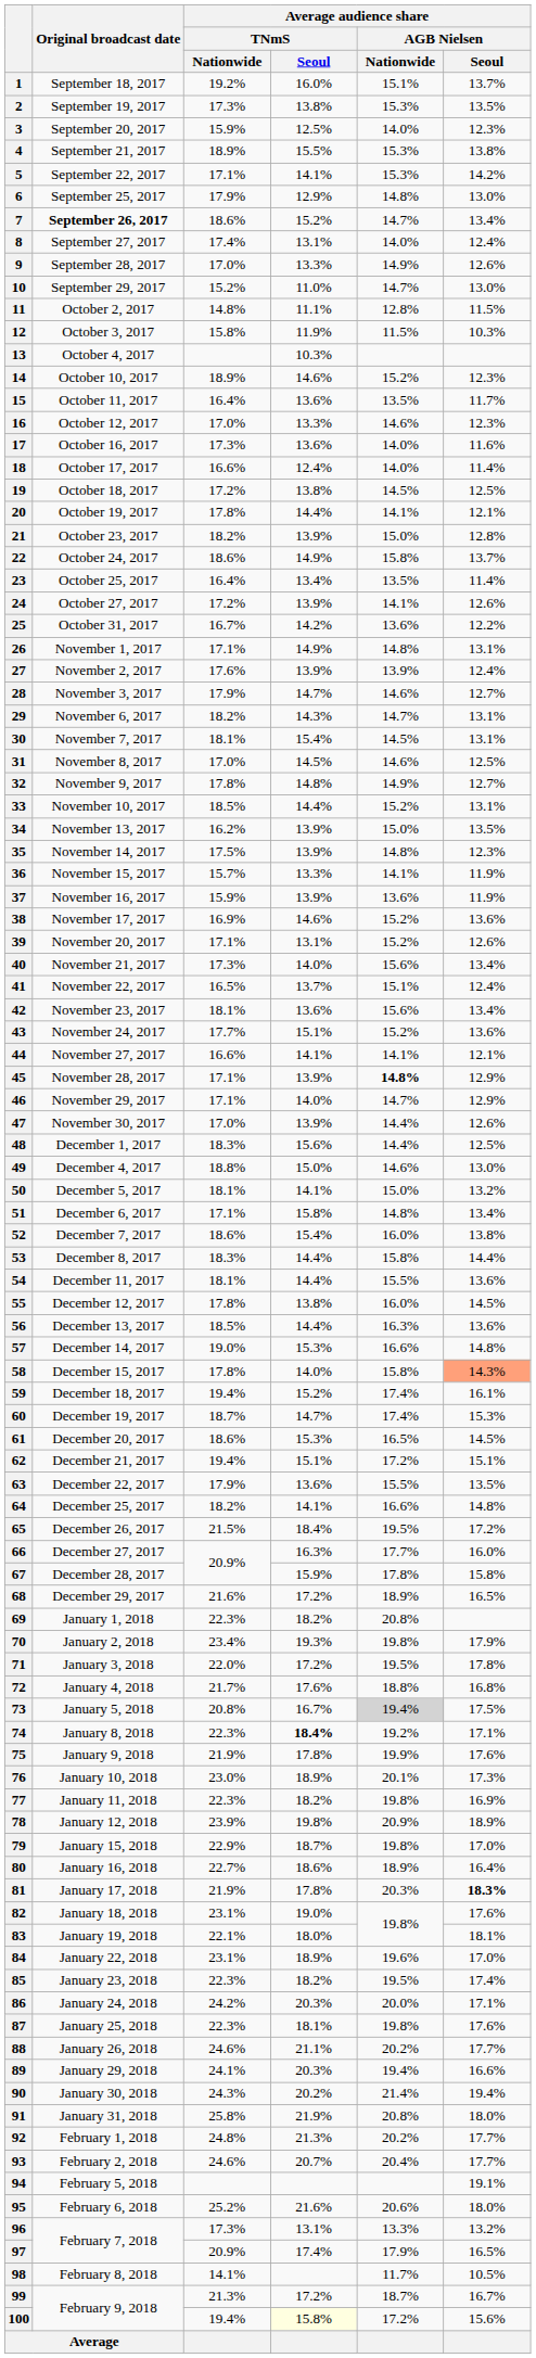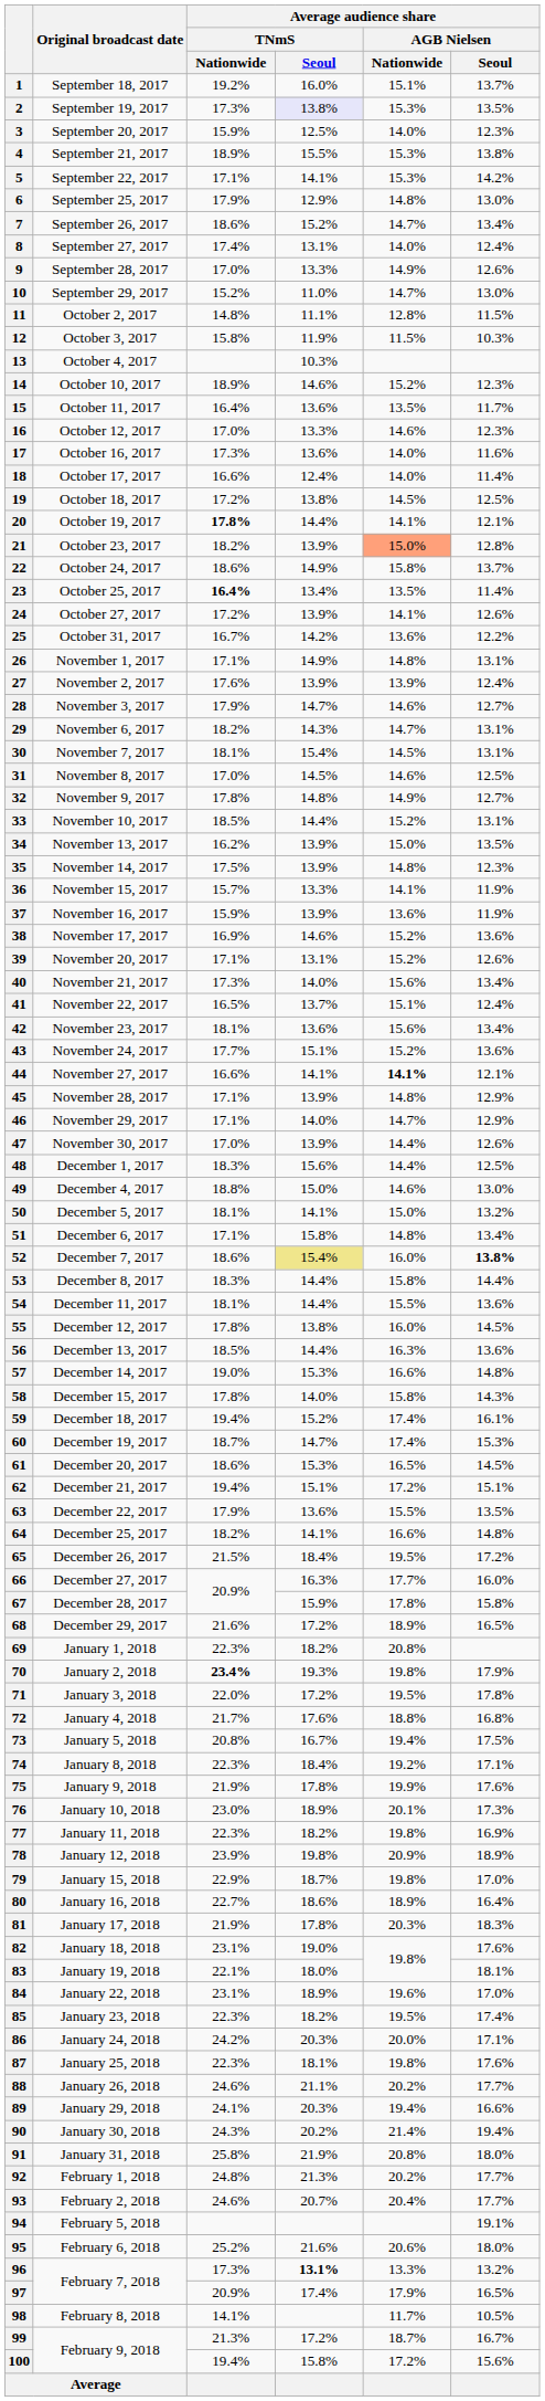2 | Average audience share / TNmS / Seoul: no background -> lavender background
7 | Original broadcast date: bold -> normal
20 | Average audience share / TNmS / Nationwide: normal -> bold
21 | Average audience share / AGB Nielsen / Nationwide: no background -> lightsalmon background
23 | Average audience share / TNmS / Nationwide: normal -> bold
44 | Average audience share / AGB Nielsen / Nationwide: normal -> bold
45 | Average audience share / AGB Nielsen / Nationwide: bold -> normal
52 | Average audience share / TNmS / Seoul: no background -> khaki background
52 | Average audience share / AGB Nielsen / Seoul: normal -> bold
58 | Average audience share / AGB Nielsen / Seoul: lightsalmon background -> no background
70 | Average audience share / TNmS / Nationwide: normal -> bold
73 | Average audience share / AGB Nielsen / Nationwide: lightgrey background -> no background
74 | Average audience share / TNmS / Seoul: bold -> normal
81 | Average audience share / AGB Nielsen / Seoul: bold -> normal
96 | Average audience share / TNmS / Seoul: normal -> bold
100 | Average audience share / TNmS / Seoul: lightyellow background -> no background
